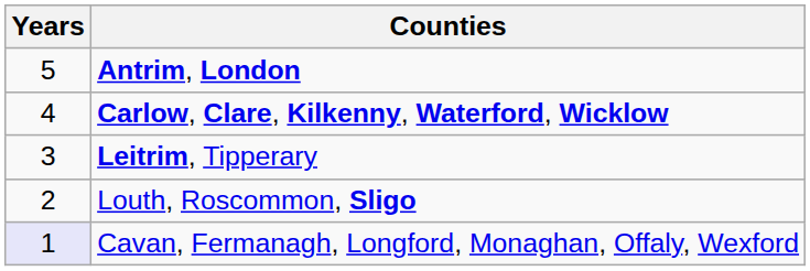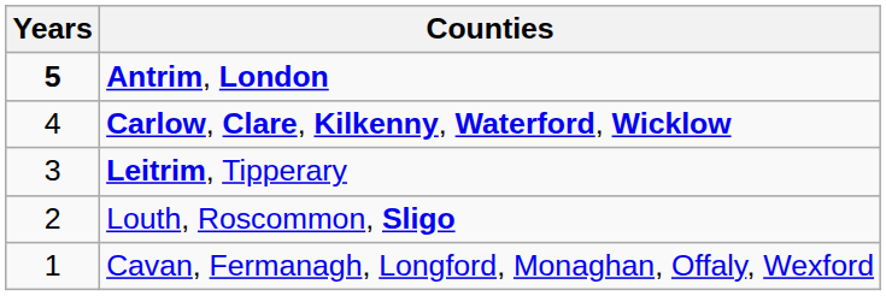Antrim, London | Years: normal -> bold
Cavan, Fermanagh, Longford, Monaghan, Offaly, Wexford | Years: lavender background -> no background
